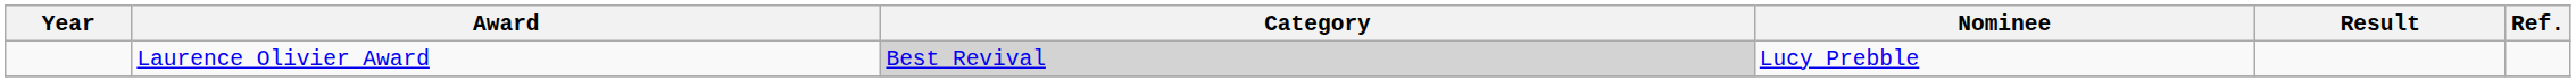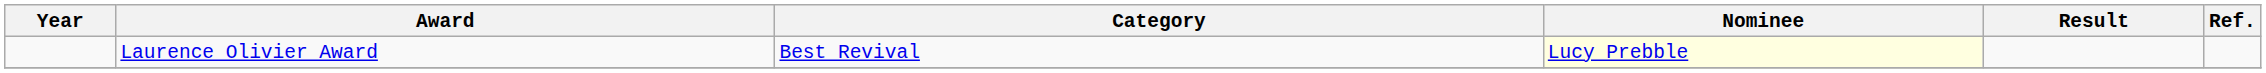Laurence Olivier Award | Category: lightgrey background -> no background
Laurence Olivier Award | Nominee: no background -> lightyellow background
